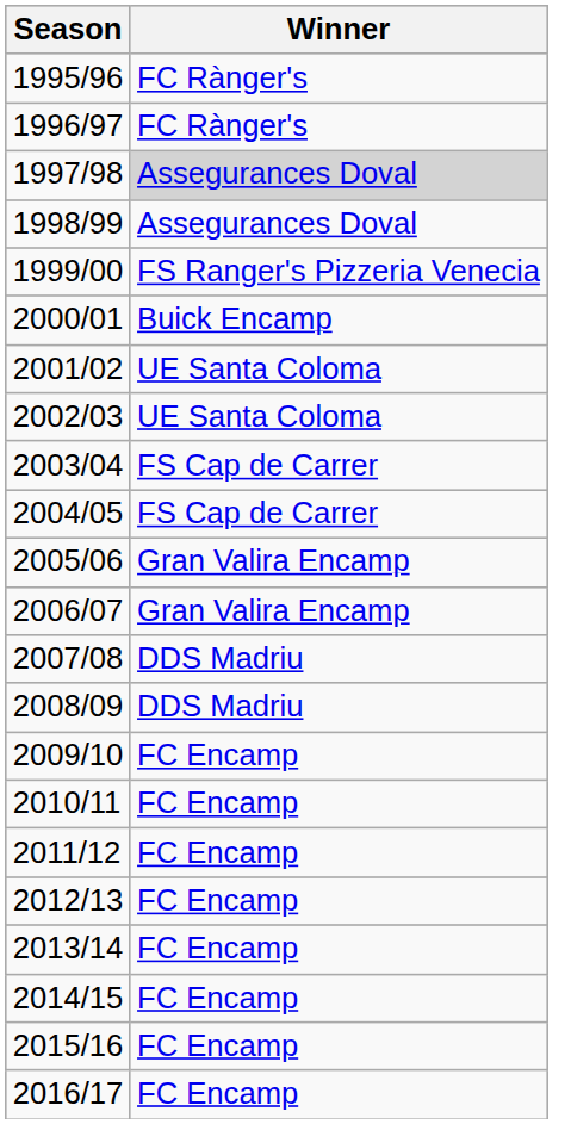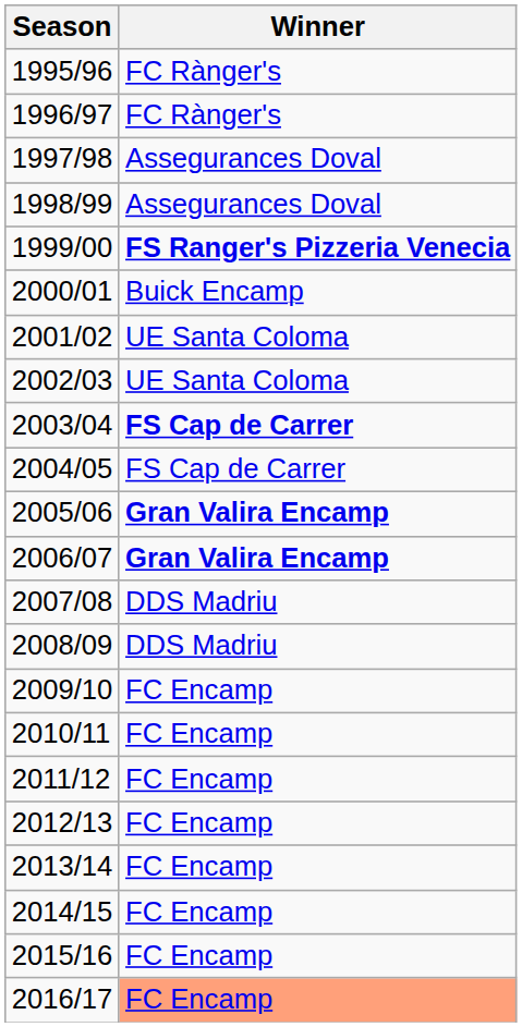1997/98 | Winner: lightgrey background -> no background
1999/00 | Winner: normal -> bold
2003/04 | Winner: normal -> bold
2005/06 | Winner: normal -> bold
2006/07 | Winner: normal -> bold
2016/17 | Winner: no background -> lightsalmon background
